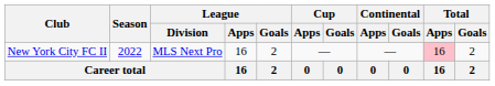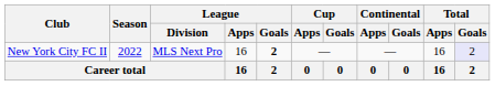New York City FC II | League / Goals: normal -> bold
New York City FC II | Total / Apps: pink background -> no background
New York City FC II | Total / Goals: no background -> lavender background
